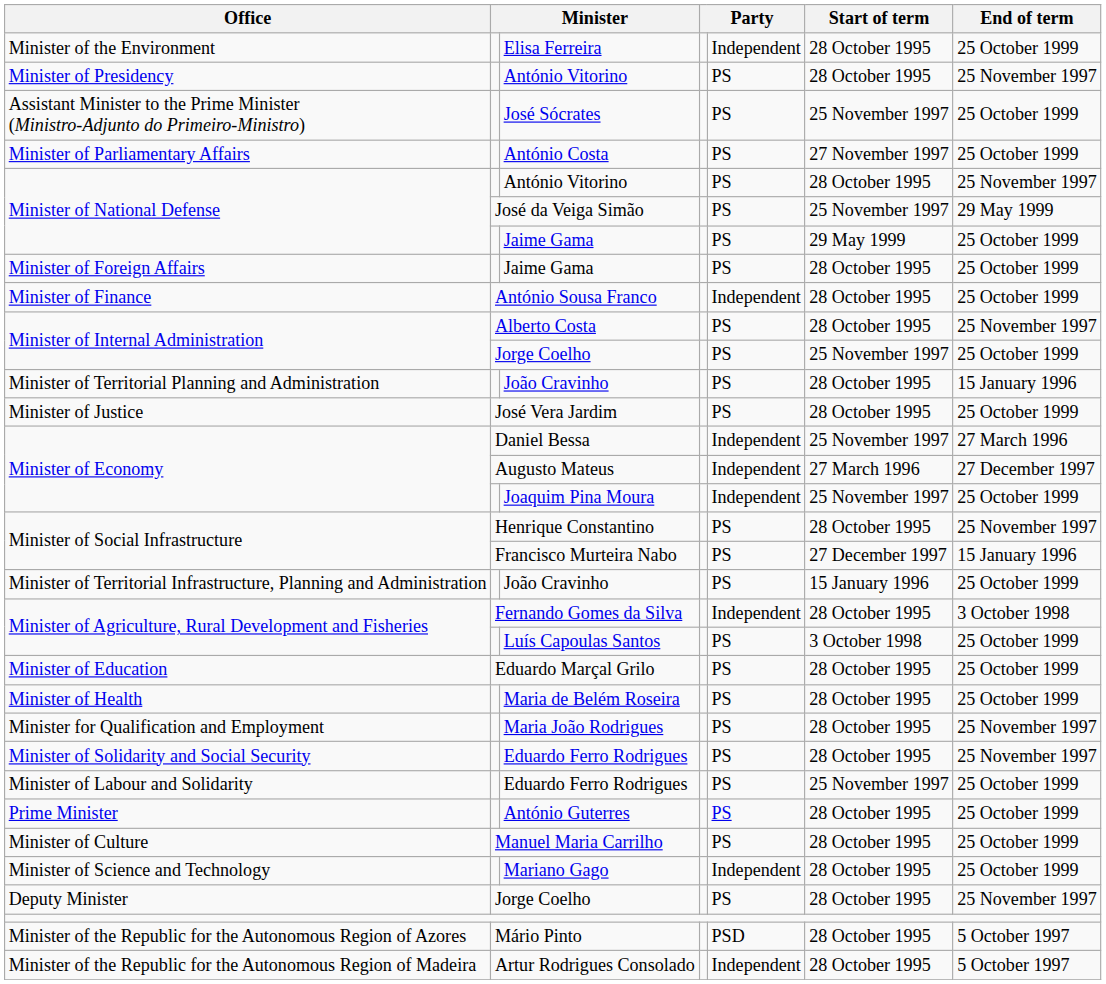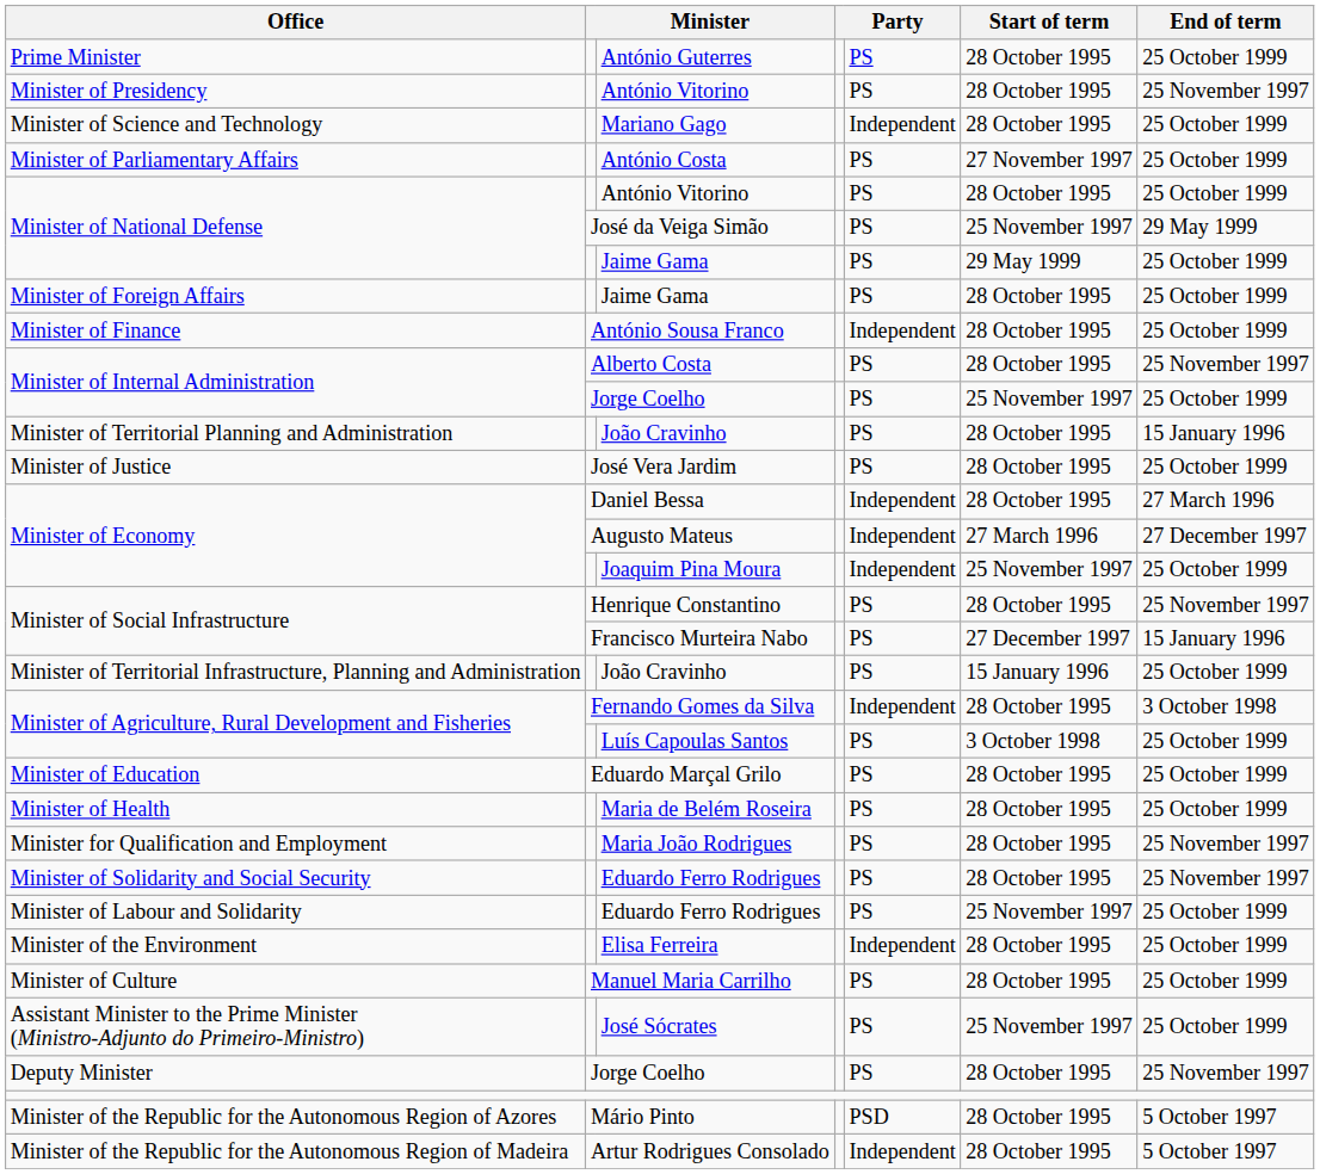rows swapped: António Guterres <-> Elisa Ferreira
rows swapped: José Sócrates <-> Mariano Gago
Minister of National Defense / António Vitorino | End of term: 25 November 1997 -> 25 October 1999
Daniel Bessa | Start of term: 25 November 1997 -> 28 October 1995
